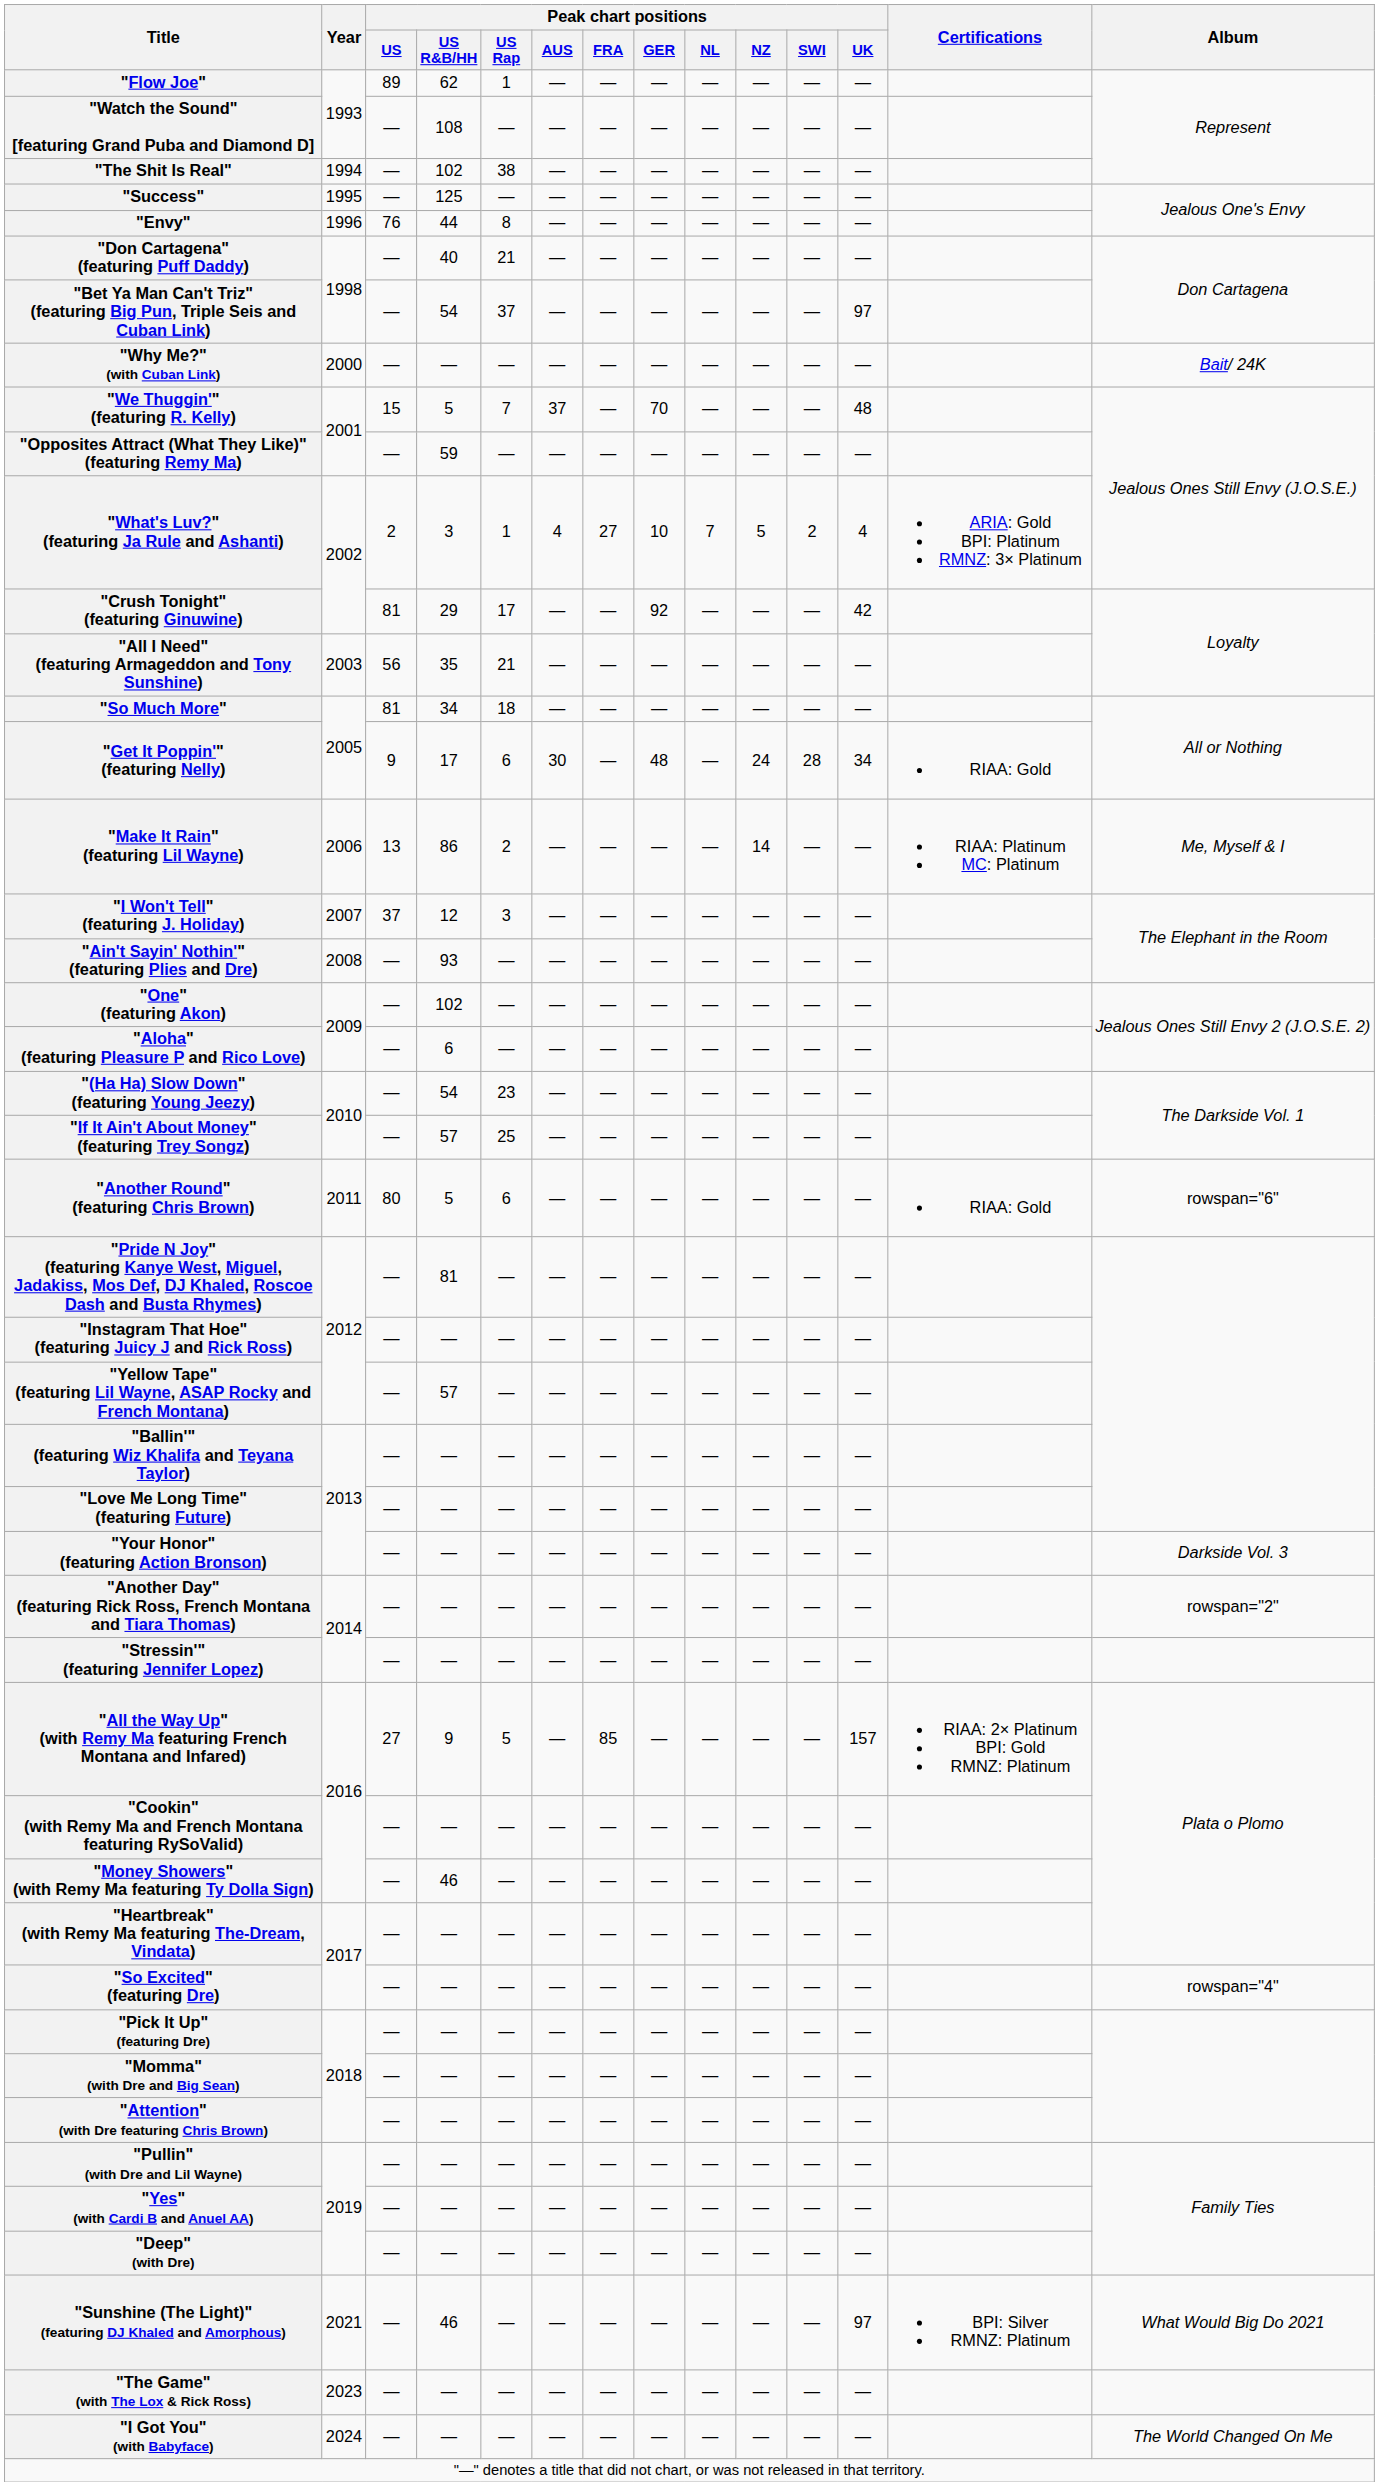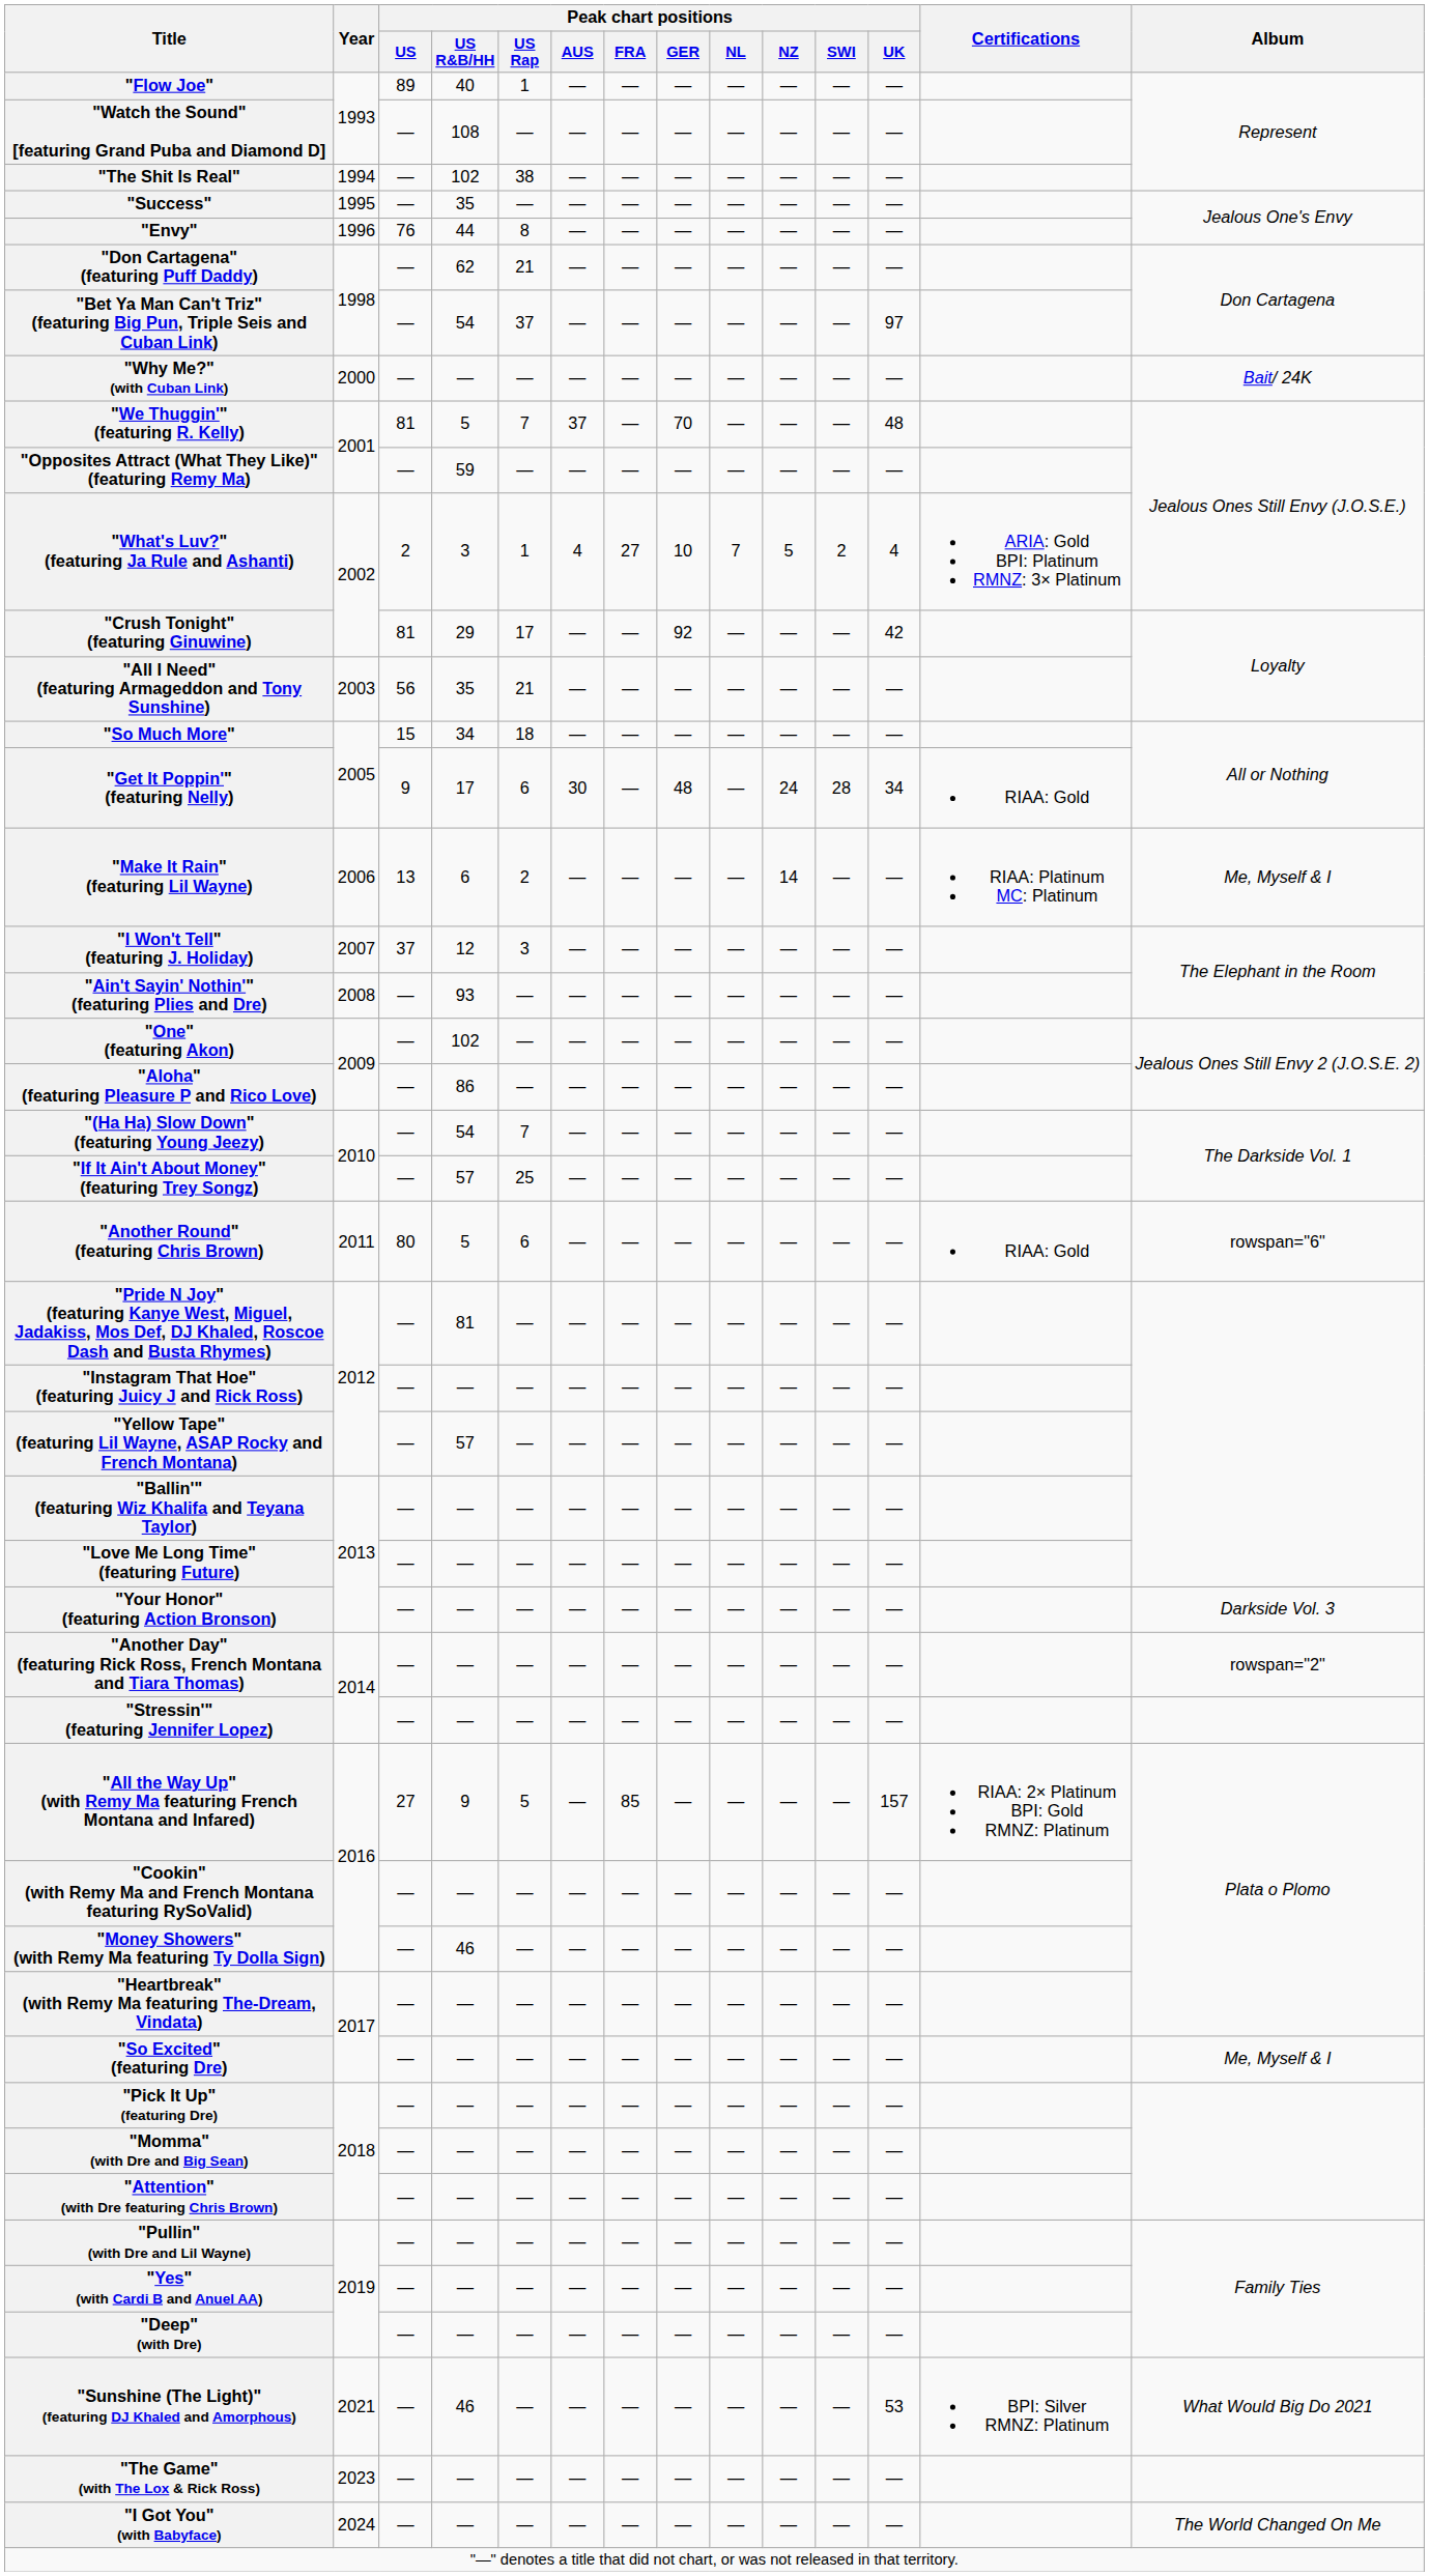"Flow Joe" | Peak chart positions / US R&B/HH: 62 -> 40
"Success" | Peak chart positions / US R&B/HH: 125 -> 35
"Don Cartagena" (featuring Puff Daddy) | Peak chart positions / US R&B/HH: 40 -> 62
"We Thuggin'" (featuring R. Kelly) | Peak chart positions / US: 15 -> 81
"So Much More" | Peak chart positions / US: 81 -> 15
"Make It Rain" (featuring Lil Wayne) | Peak chart positions / US R&B/HH: 86 -> 6
"Aloha" (featuring Pleasure P and Rico Love) | Peak chart positions / US R&B/HH: 6 -> 86
"(Ha Ha) Slow Down" (featuring Young Jeezy) | Peak chart positions / US Rap: 23 -> 7
"So Excited" (featuring Dre) | Album: rowspan="4" -> Me, Myself & I
"Sunshine (The Light)" (featuring DJ Khaled and Amorphous) | Peak chart positions / UK: 97 -> 53
